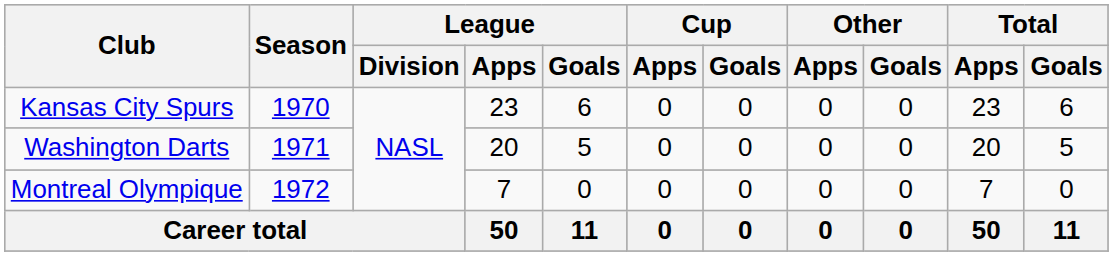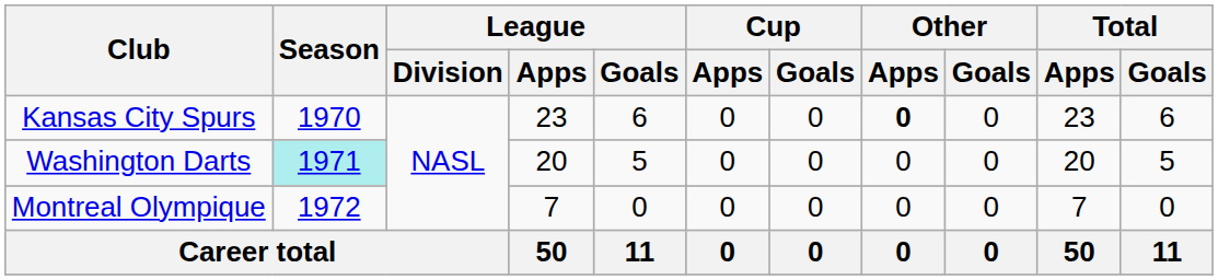Kansas City Spurs | Other / Apps: normal -> bold
Washington Darts | Season: no background -> paleturquoise background
